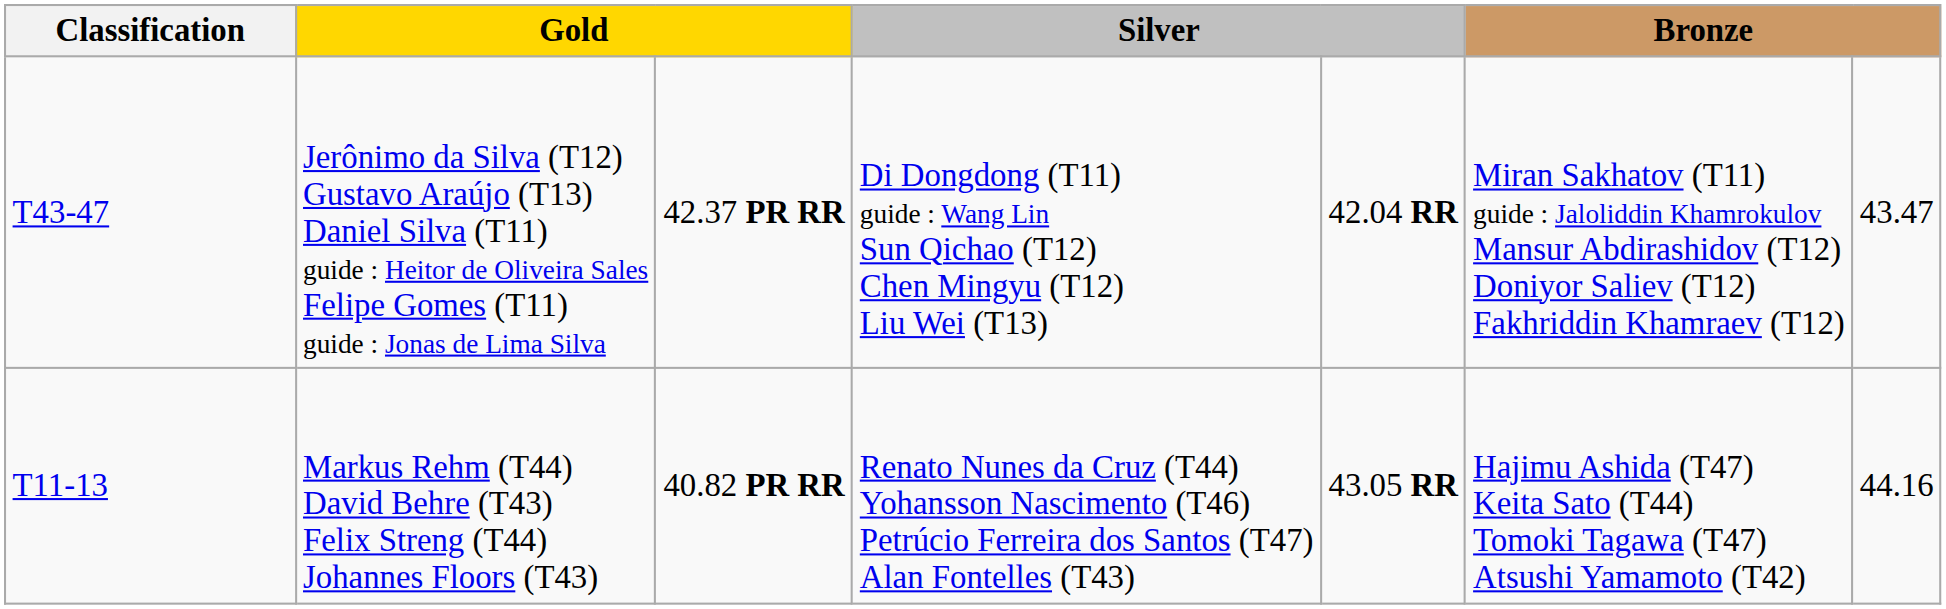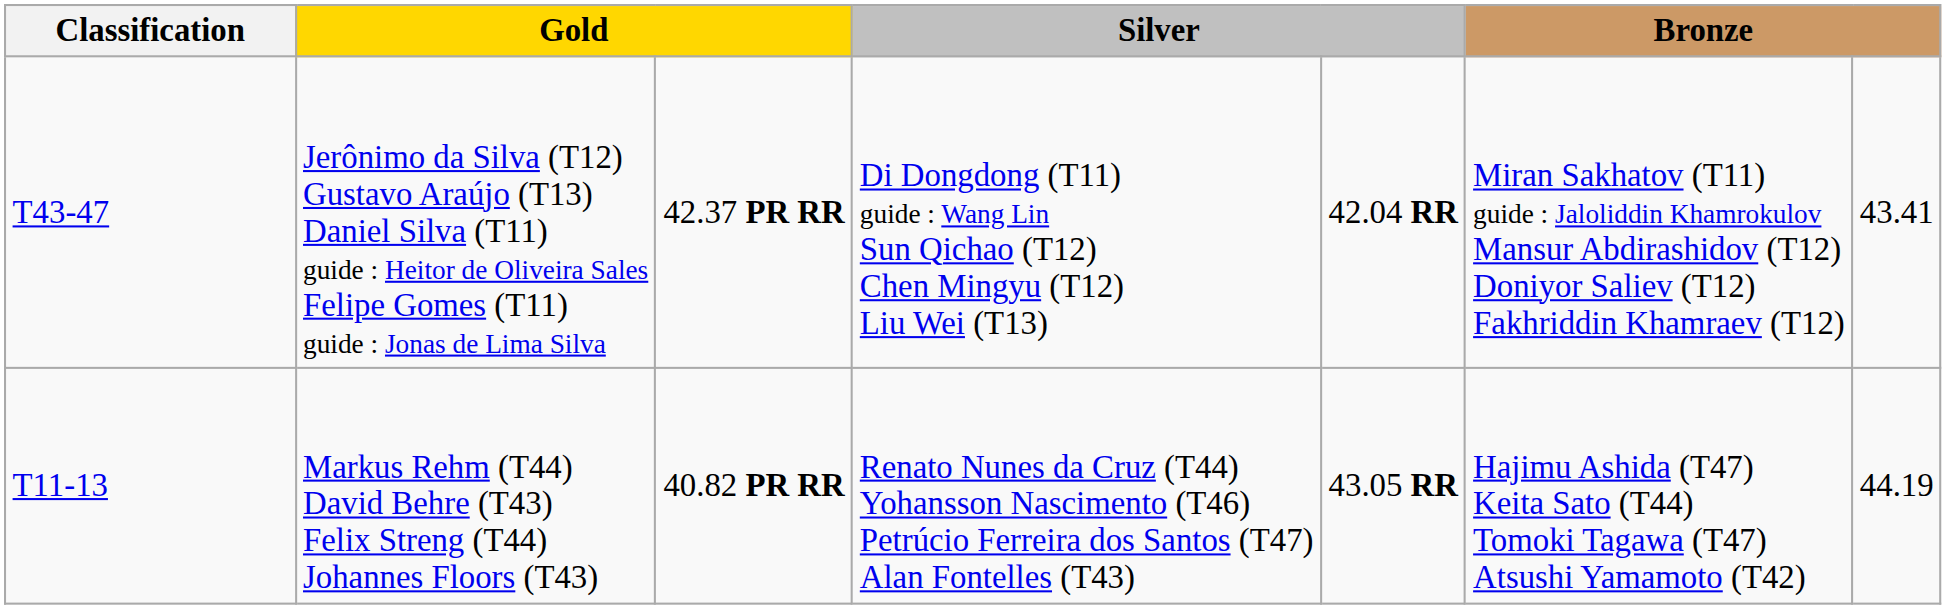row 2 | column 7: 43.47 -> 43.41
row 3 | column 7: 44.16 -> 44.19
